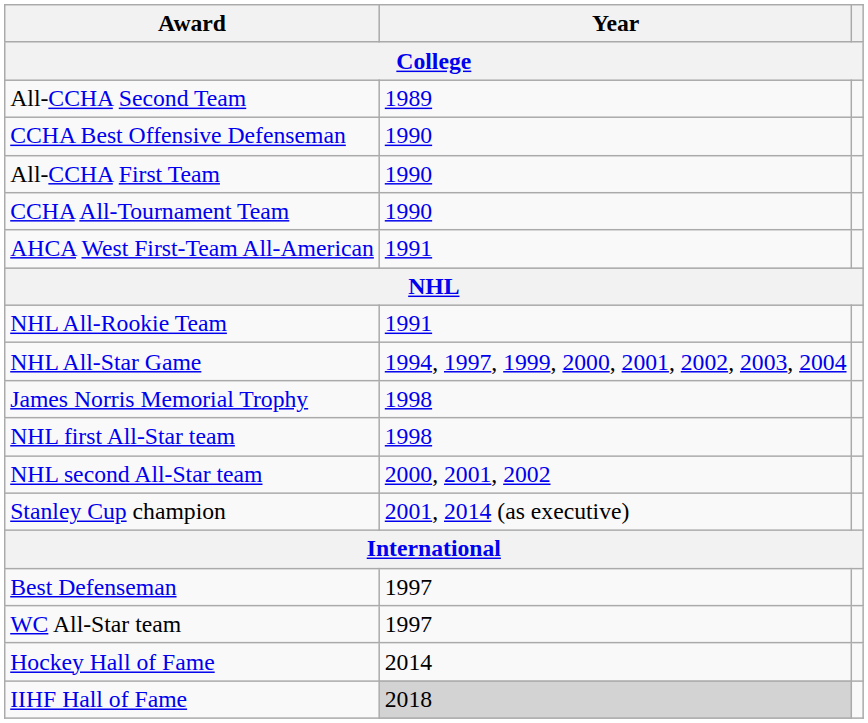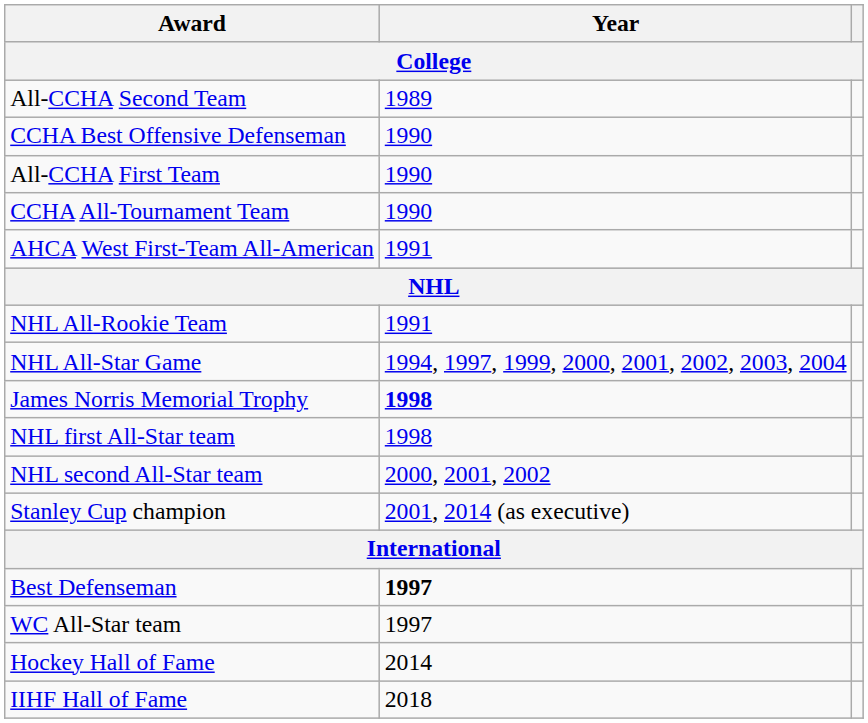James Norris Memorial Trophy | Year: normal -> bold
Best Defenseman | Year: normal -> bold
IIHF Hall of Fame | Year: lightgrey background -> no background
